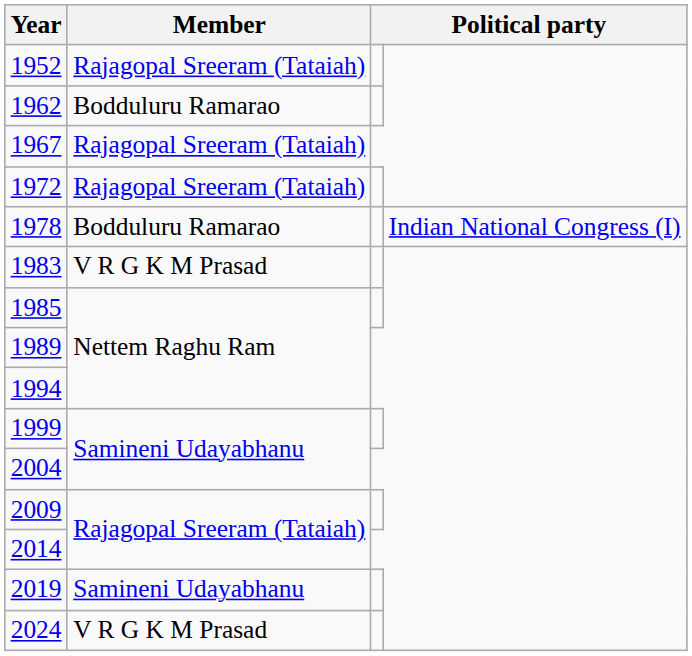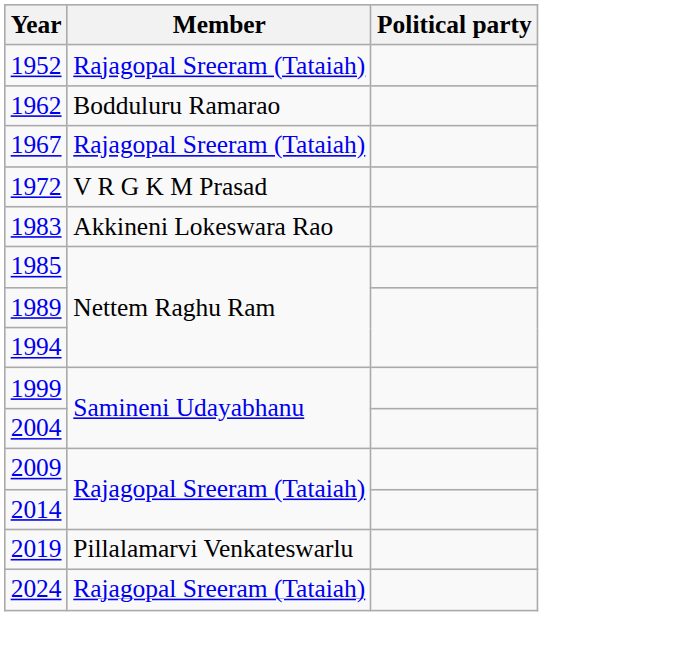1972 | Member: Rajagopal Sreeram (Tataiah) -> V R G K M Prasad
- row: 1978 | Bodduluru Ramarao | Indian National Congress (I)
1983 | Member: V R G K M Prasad -> Akkineni Lokeswara Rao
2019 | Member: Samineni Udayabhanu -> Pillalamarvi Venkateswarlu
2024 | Member: V R G K M Prasad -> Rajagopal Sreeram (Tataiah)
